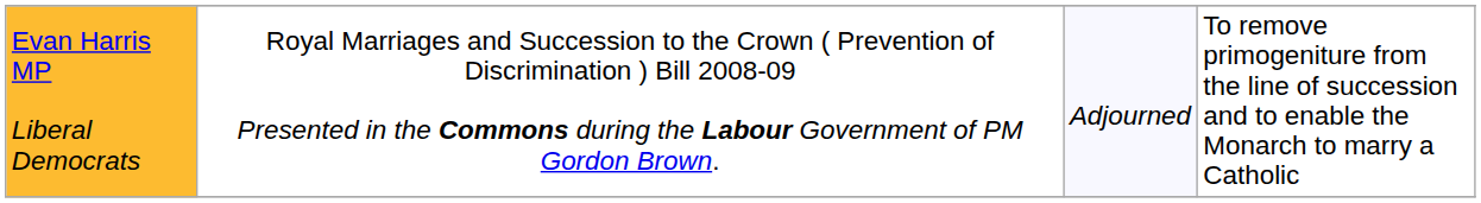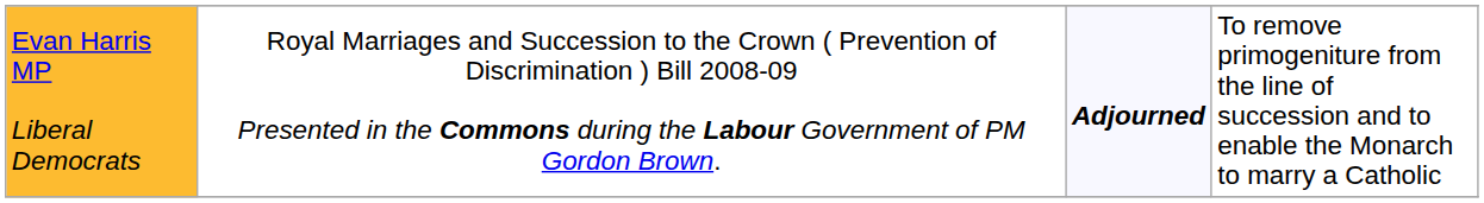Evan Harris MP Liberal Democrats | column 3: normal -> bold
